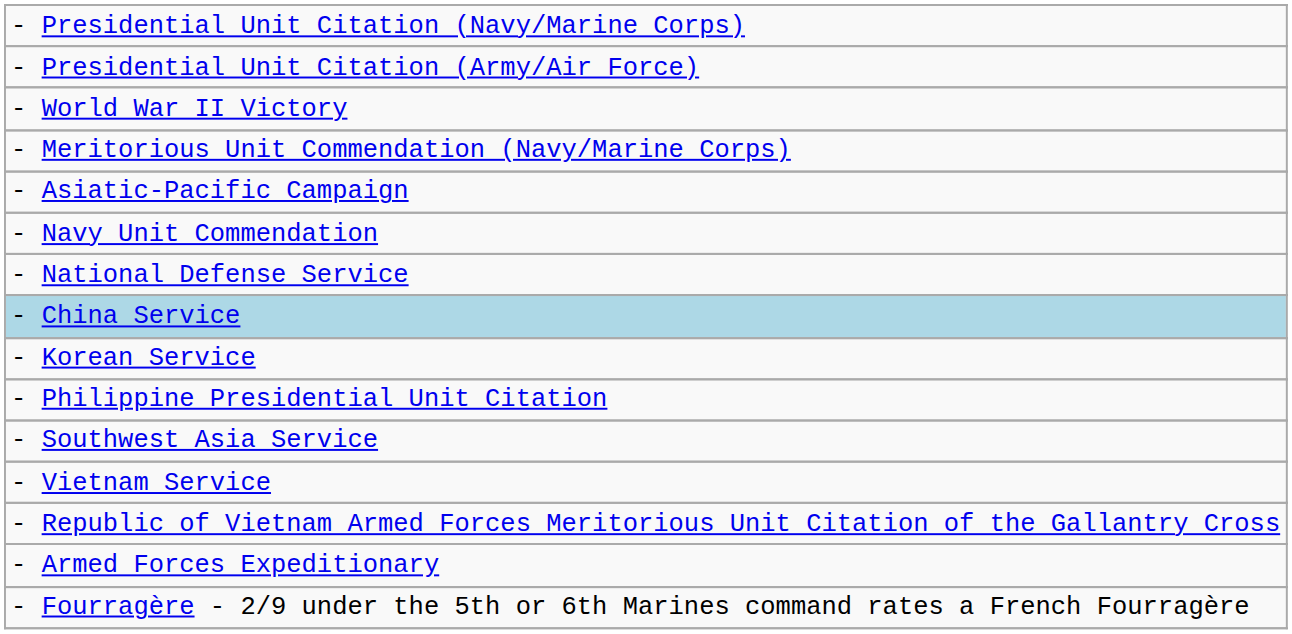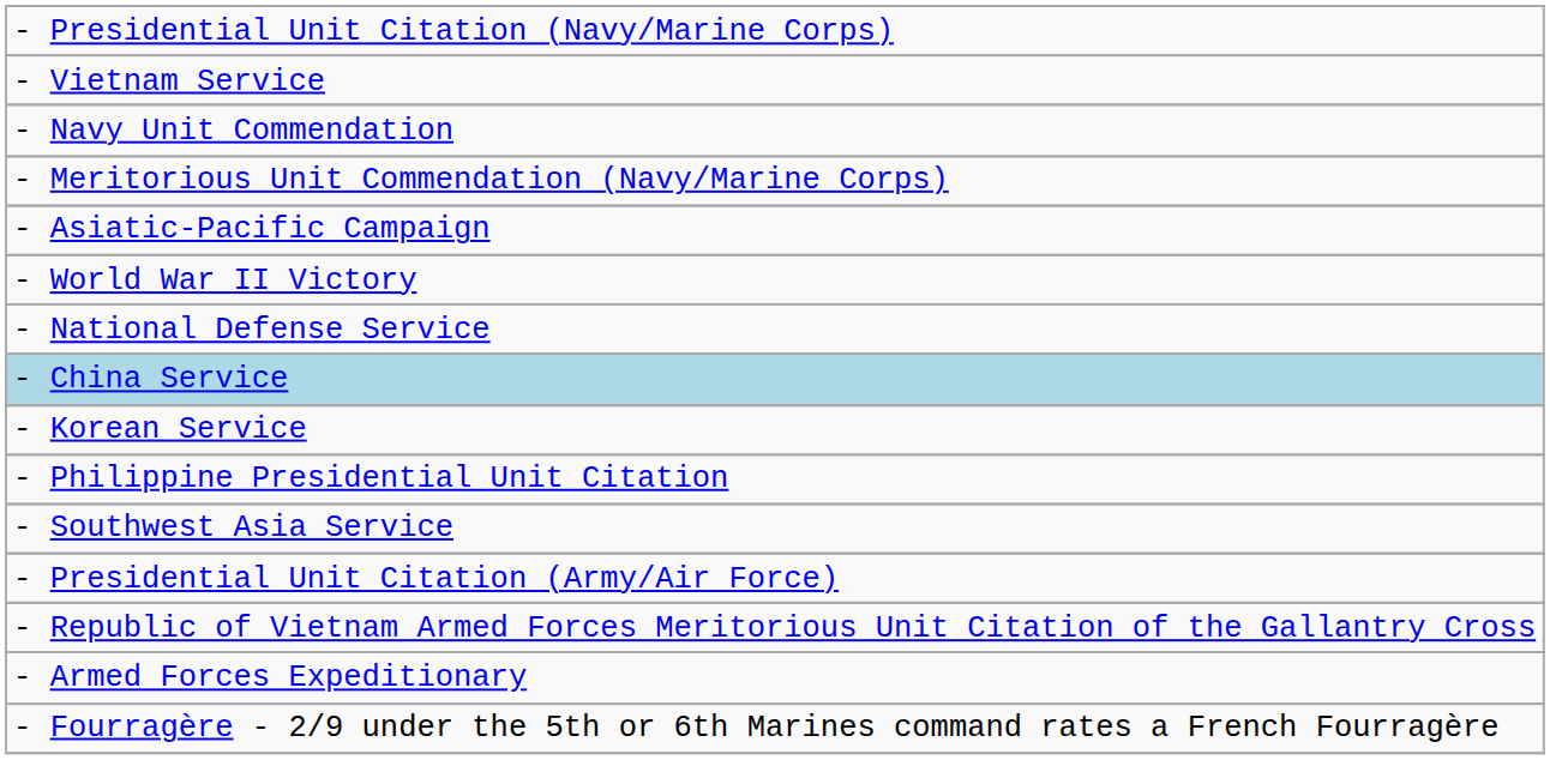row 2 | column 1: - Presidential Unit Citation (Army/Air Force) -> - Vietnam Service
row 3 | column 1: - World War II Victory -> - Navy Unit Commendation
row 6 | column 1: - Navy Unit Commendation -> - World War II Victory
row 12 | column 1: - Vietnam Service -> - Presidential Unit Citation (Army/Air Force)
